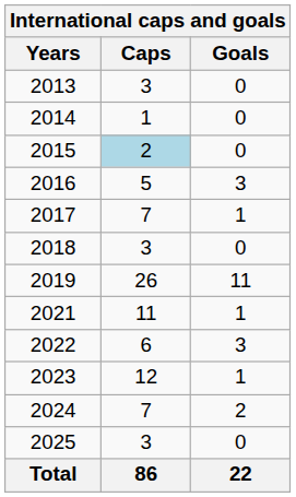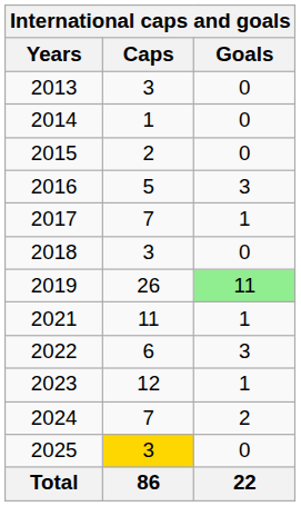2015 | Caps: lightblue background -> no background
2019 | Goals: no background -> lightgreen background
2025 | Caps: no background -> gold background
